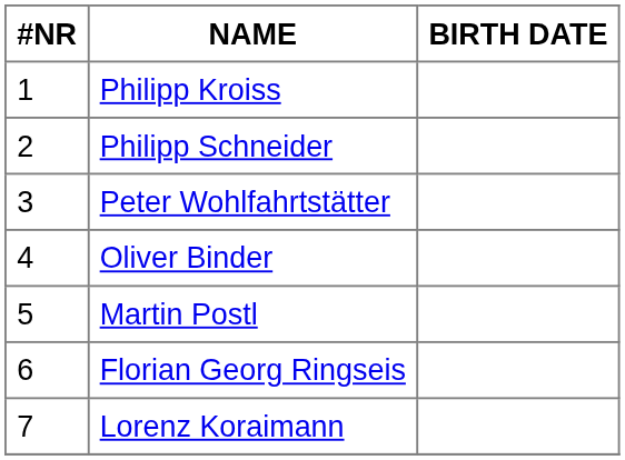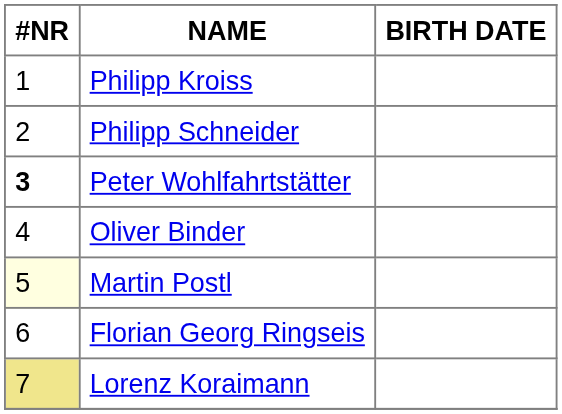Peter Wohlfahrtstätter | #NR: normal -> bold
Martin Postl | #NR: no background -> lightyellow background
Lorenz Koraimann | #NR: no background -> khaki background
